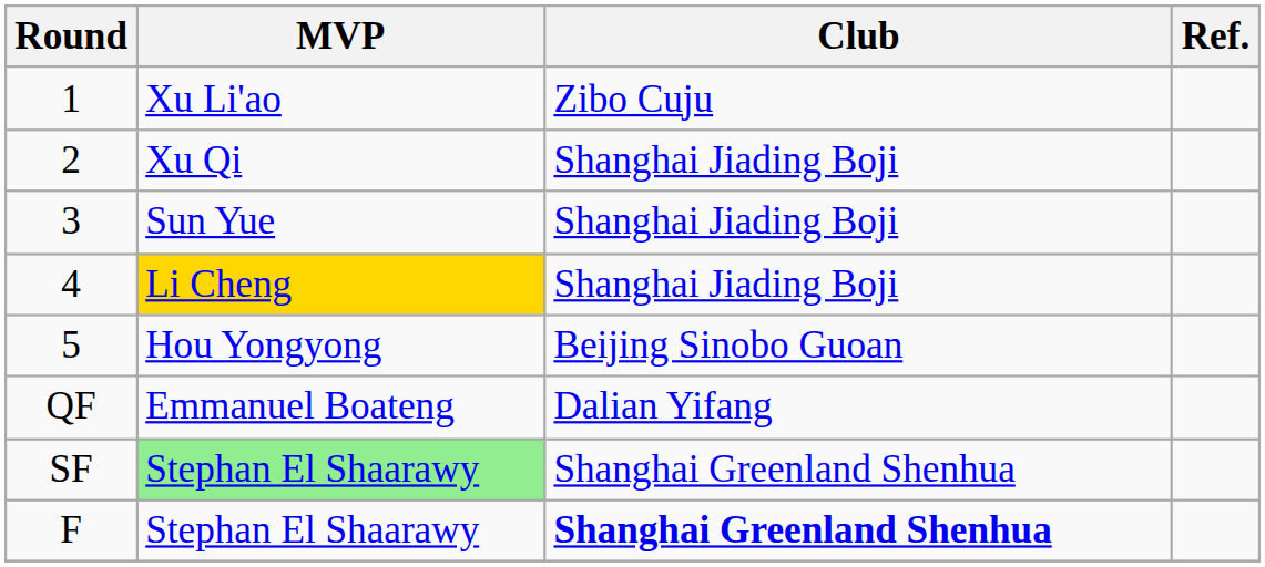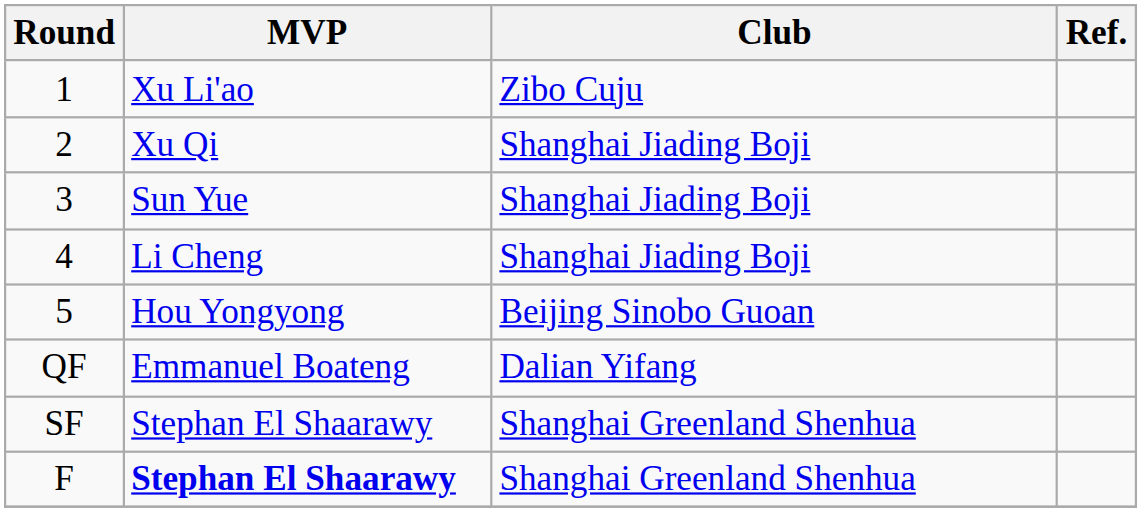4 | MVP: gold background -> no background
SF | MVP: lightgreen background -> no background
F | MVP: normal -> bold
F | Club: bold -> normal
